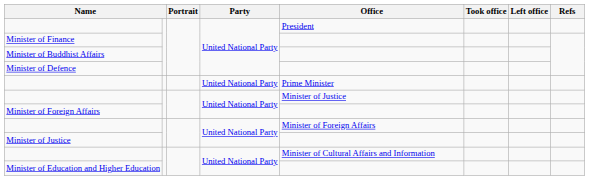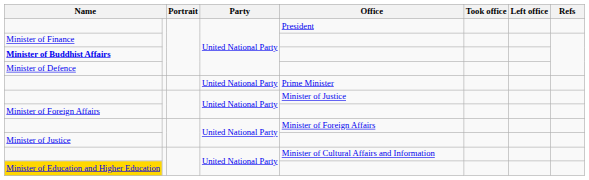Minister of Buddhist Affairs | column 1: normal -> bold
Minister of Education and Higher Education | column 1: no background -> gold background
